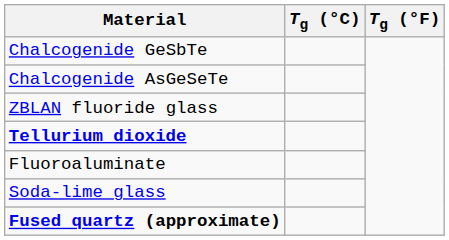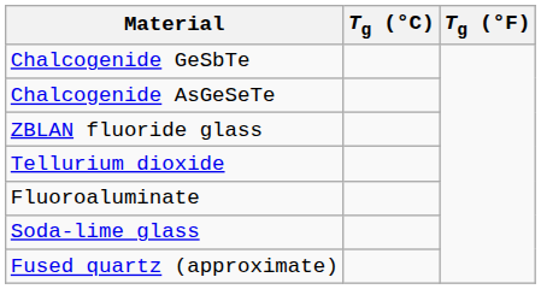Tellurium dioxide | Material: bold -> normal
Fused quartz (approximate) | Material: bold -> normal
